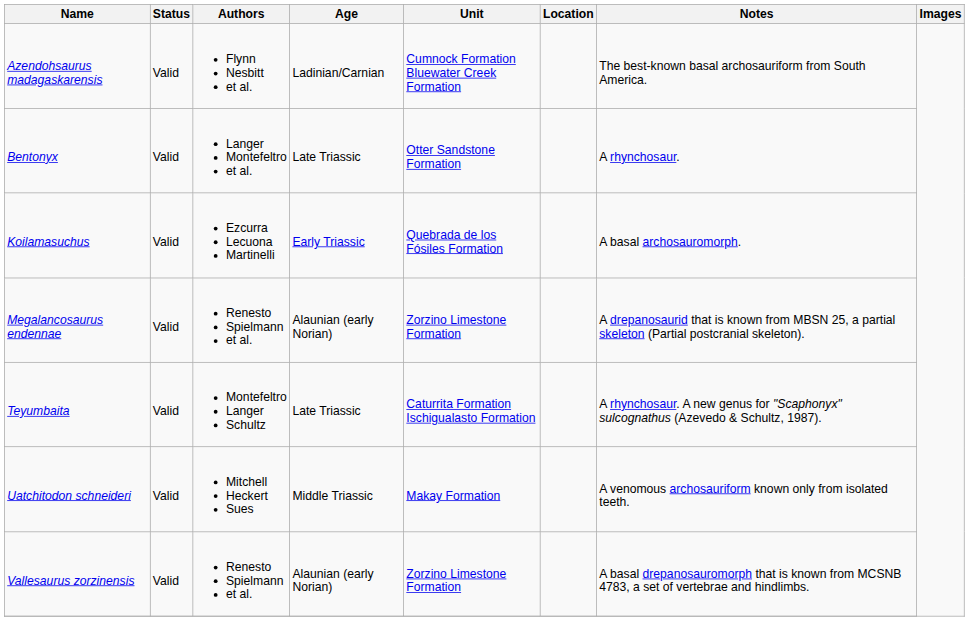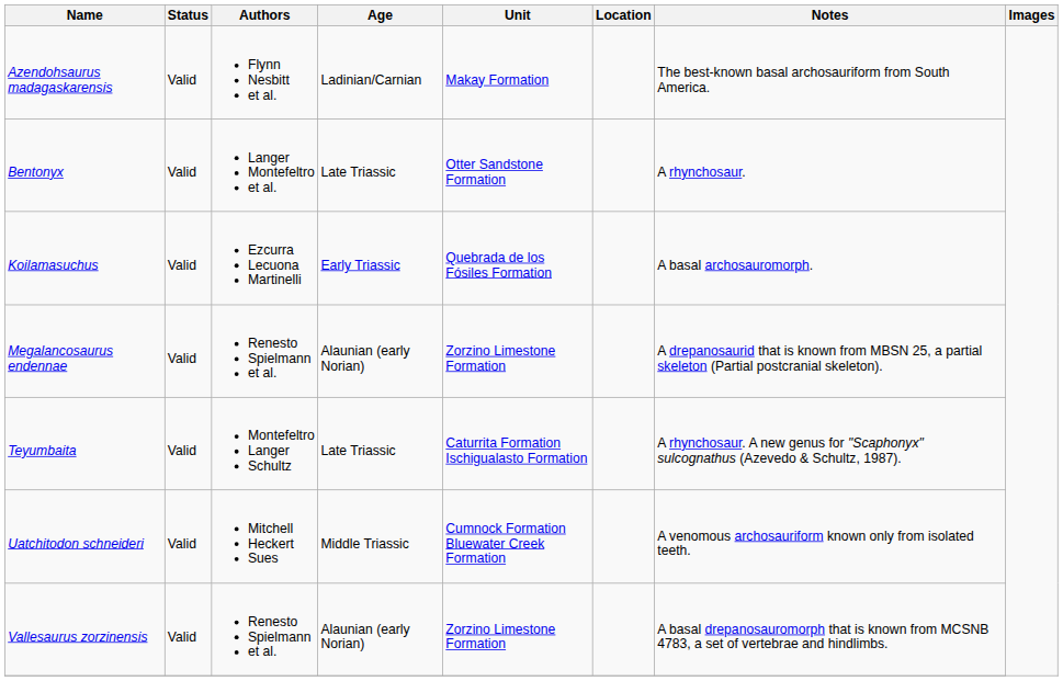Azendohsaurus madagaskarensis | Unit: Cumnock Formation Bluewater Creek Formation -> Makay Formation
Uatchitodon schneideri | Unit: Makay Formation -> Cumnock Formation Bluewater Creek Formation
